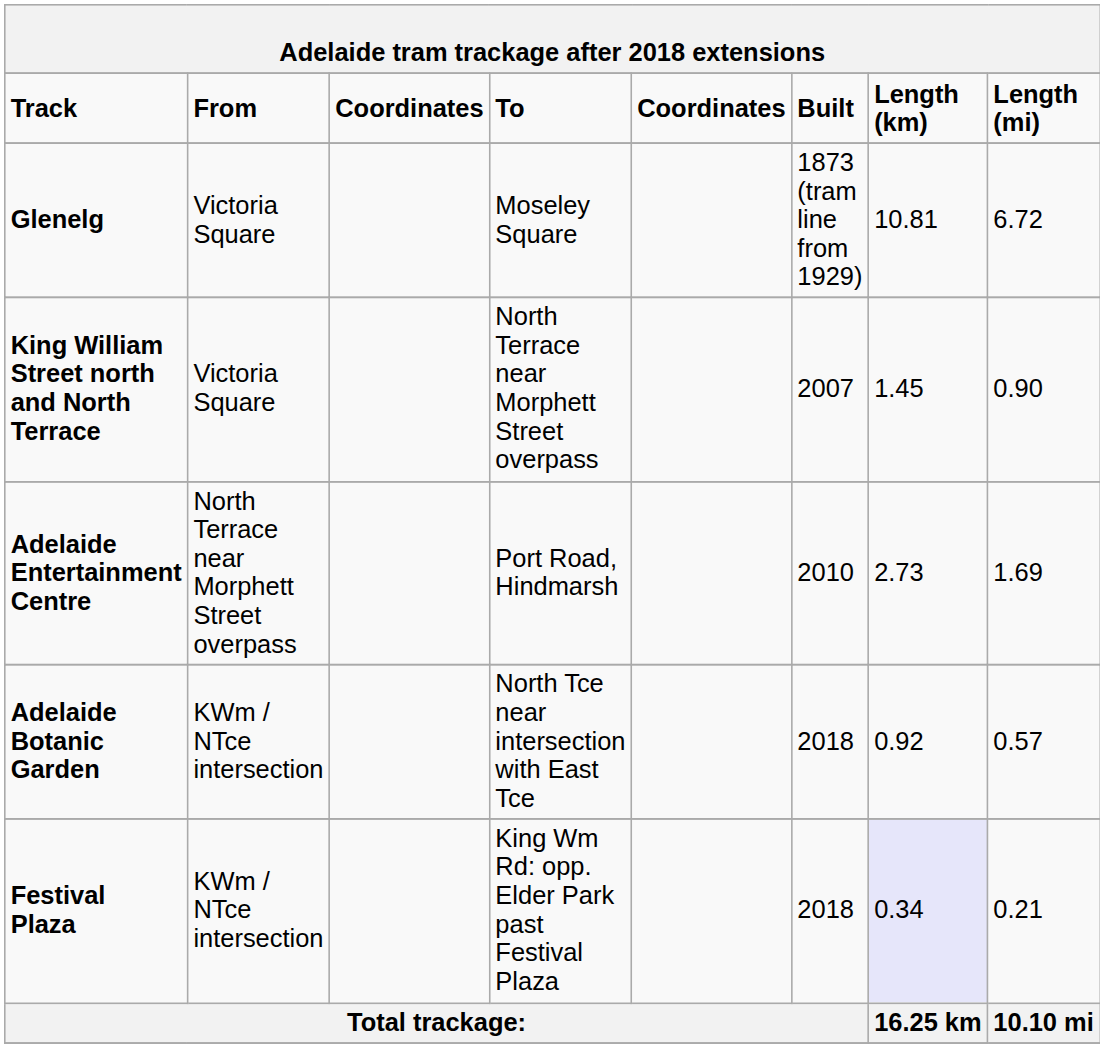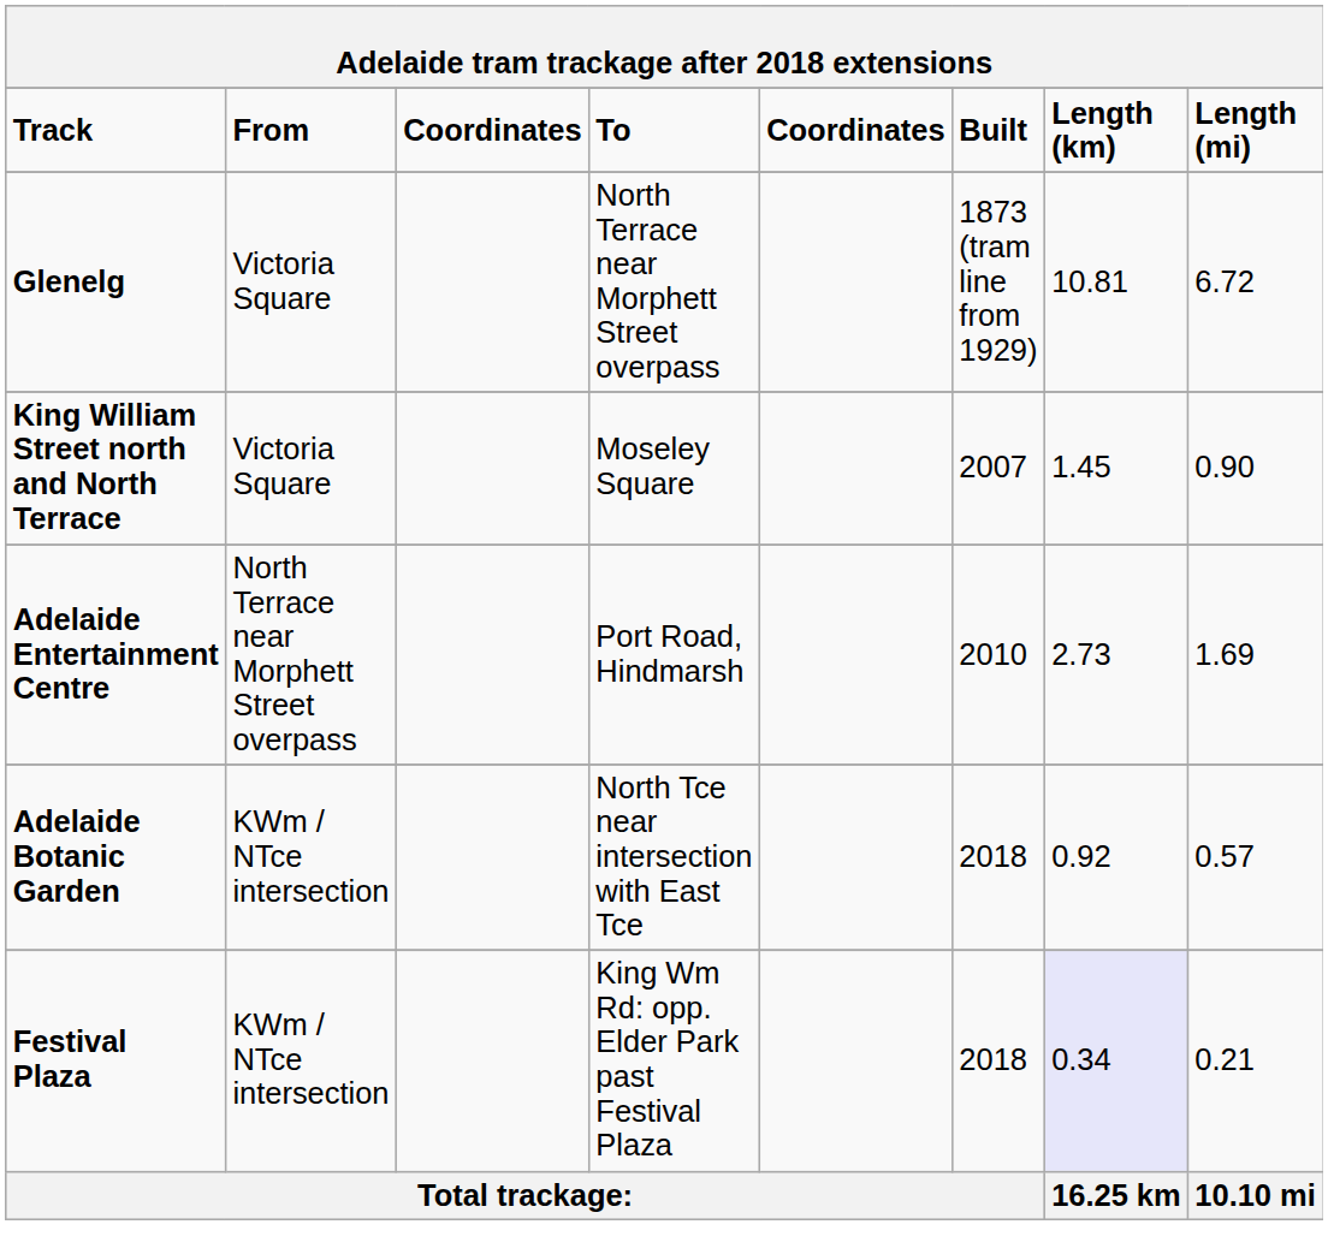Glenelg | To: Moseley Square -> North Terrace near Morphett Street overpass
King William Street north and North Terrace | To: North Terrace near Morphett Street overpass -> Moseley Square
